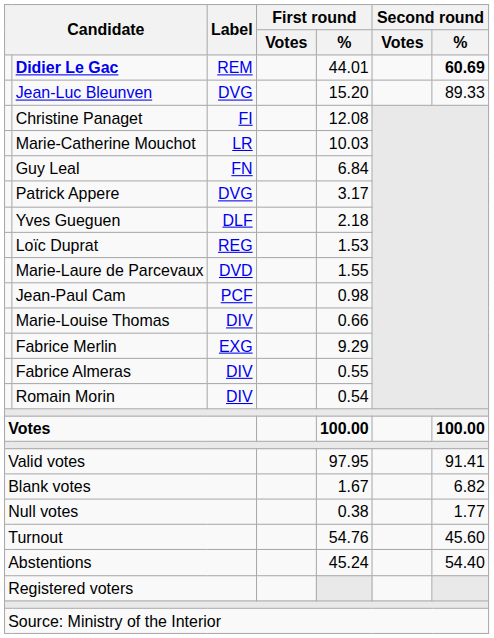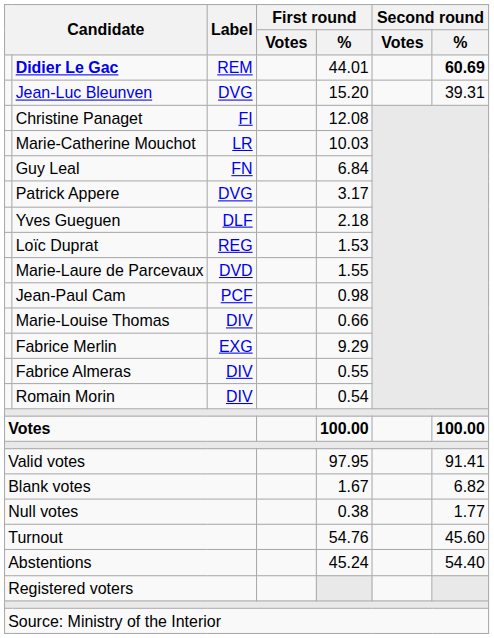Jean-Luc Bleunven | Second round / %: 89.33 -> 39.31
